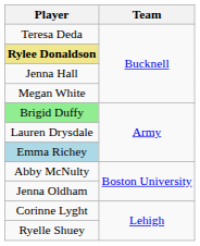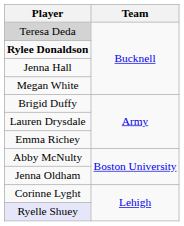Teresa Deda | Player: no background -> lightgrey background
Rylee Donaldson | Player: khaki background -> no background
Brigid Duffy | Player: lightgreen background -> no background
Emma Richey | Player: lightblue background -> no background
Ryelle Shuey | Player: no background -> lavender background
